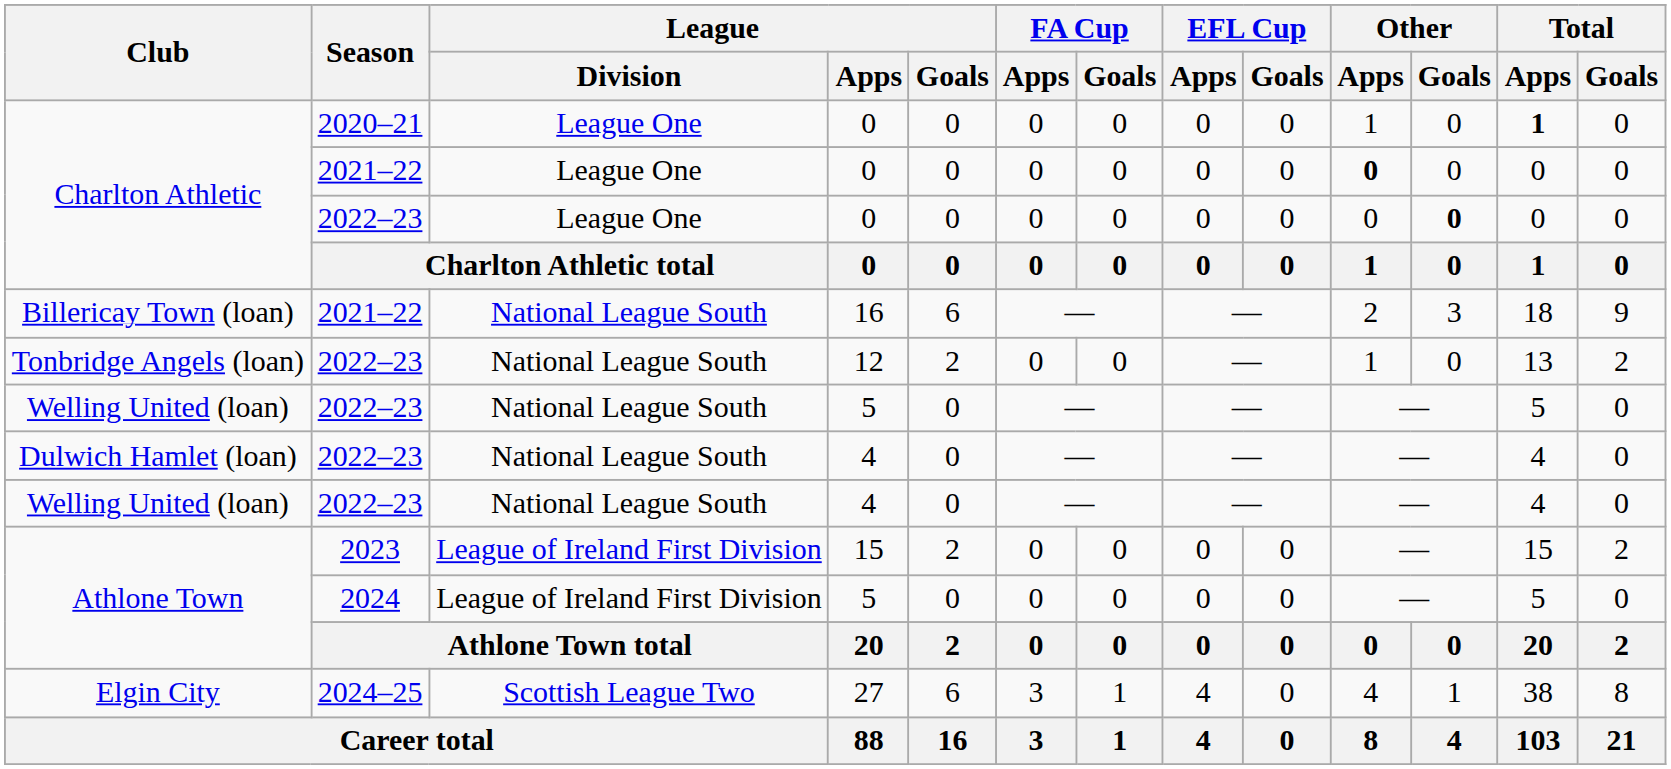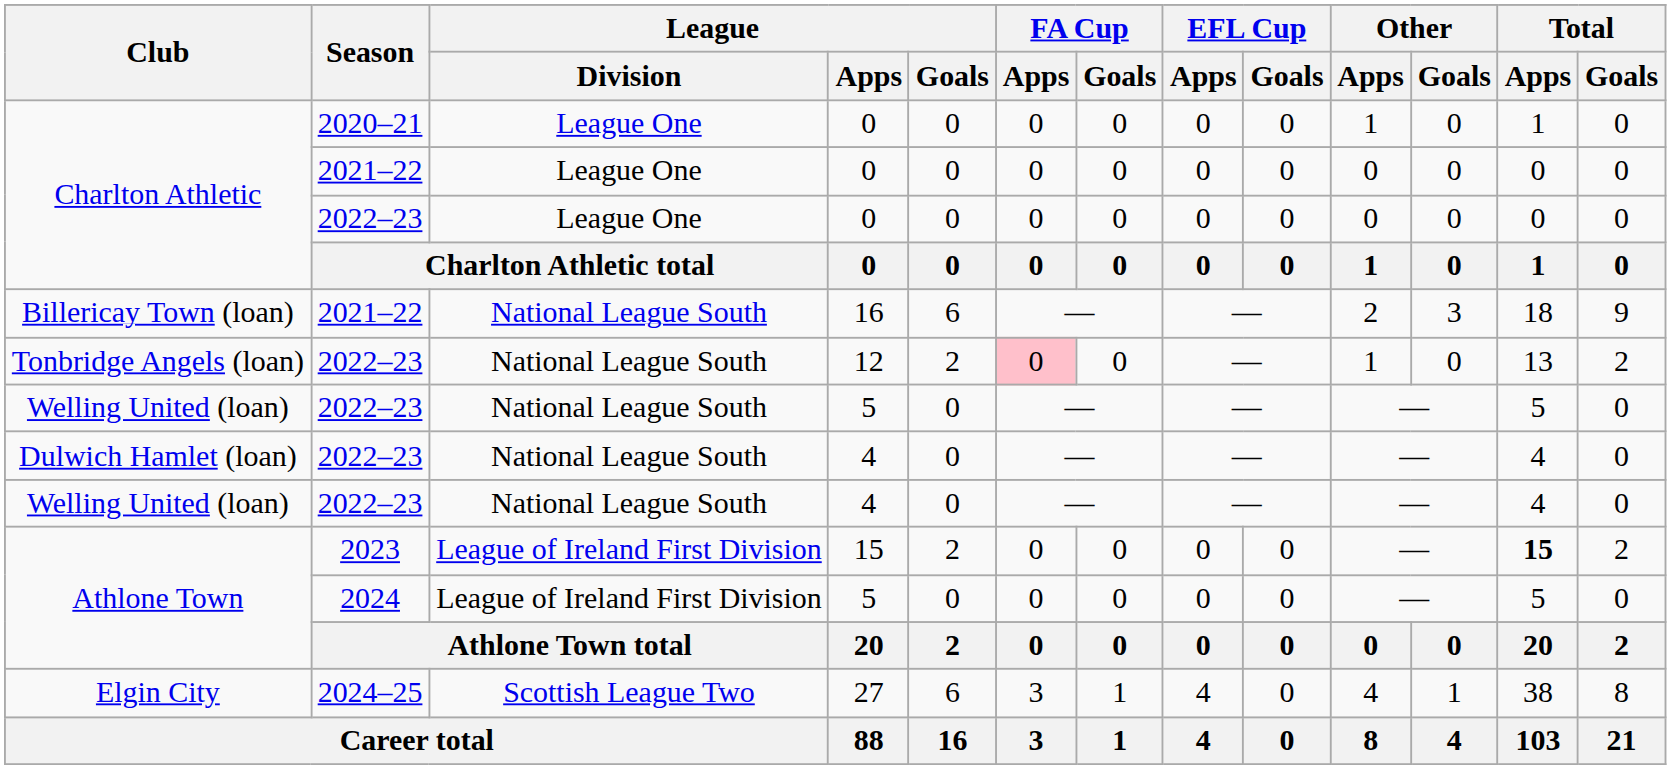Charlton Athletic / 2020–21 | Total / Apps: bold -> normal
Charlton Athletic / 2021–22 | Other / Apps: bold -> normal
Charlton Athletic / 2022–23 | Other / Goals: bold -> normal
Tonbridge Angels (loan) | FA Cup / Apps: no background -> pink background
Athlone Town / 2023 | Total / Apps: normal -> bold
